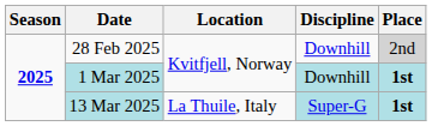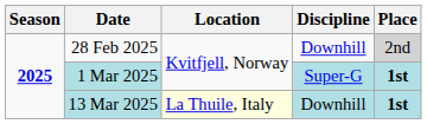1 Mar 2025 | Discipline: Downhill -> Super-G
13 Mar 2025 | Location: no background -> lightyellow background
13 Mar 2025 | Discipline: Super-G -> Downhill
